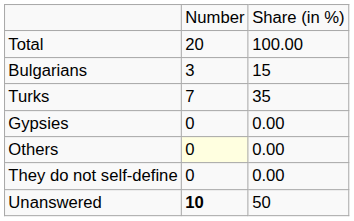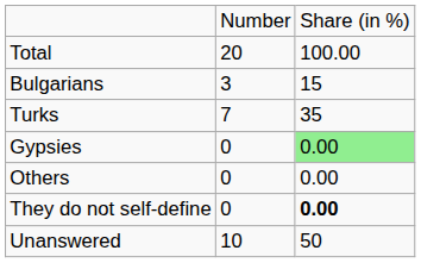Gypsies | column 3: no background -> lightgreen background
Others | column 2: lightyellow background -> no background
They do not self-define | column 3: normal -> bold
Unanswered | column 2: bold -> normal
